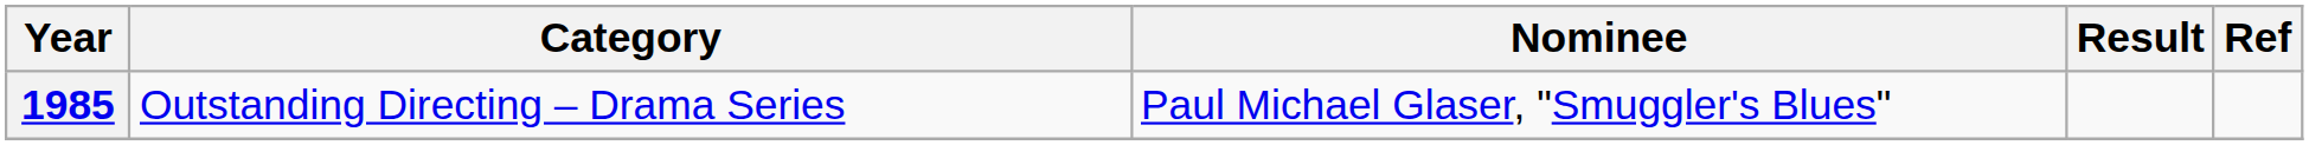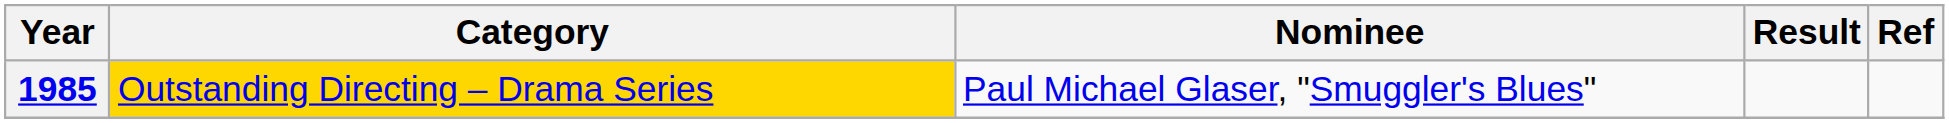1985 | Category: no background -> gold background
